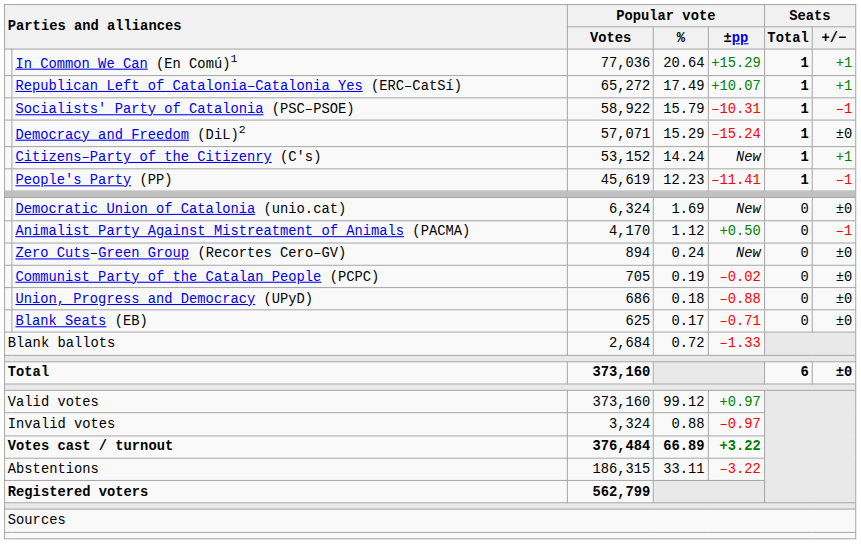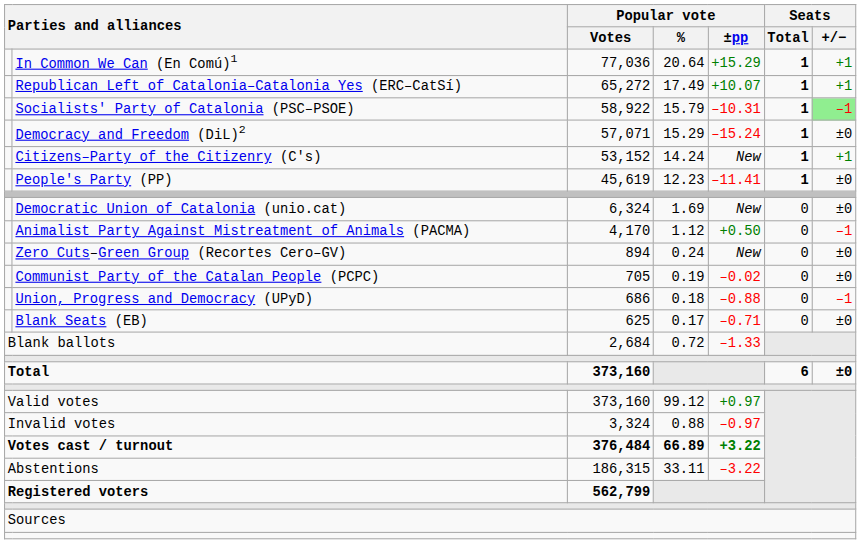Socialists' Party of Catalonia (PSC–PSOE) | Seats / +/−: no background -> lightgreen background
People's Party (PP) | Seats / +/−: –1 -> ±0
Union, Progress and Democracy (UPyD) | Seats / +/−: ±0 -> –1
